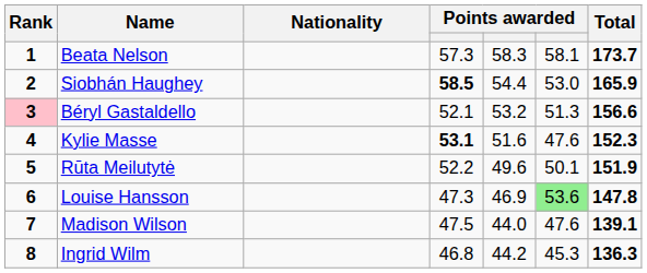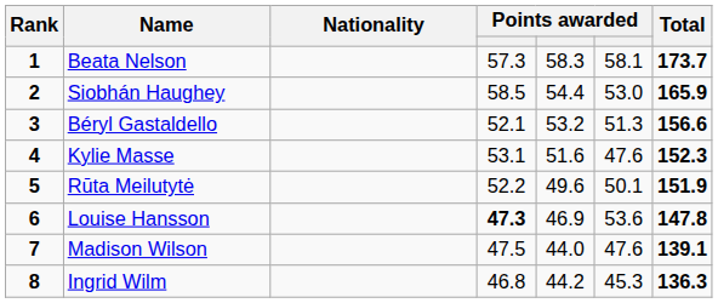Siobhán Haughey | column 4: bold -> normal
Béryl Gastaldello | Rank: pink background -> no background
Kylie Masse | column 4: bold -> normal
Louise Hansson | column 4: normal -> bold
Louise Hansson | column 6: lightgreen background -> no background
